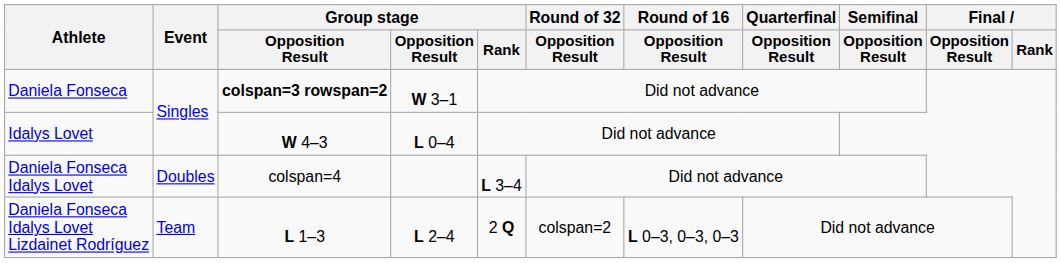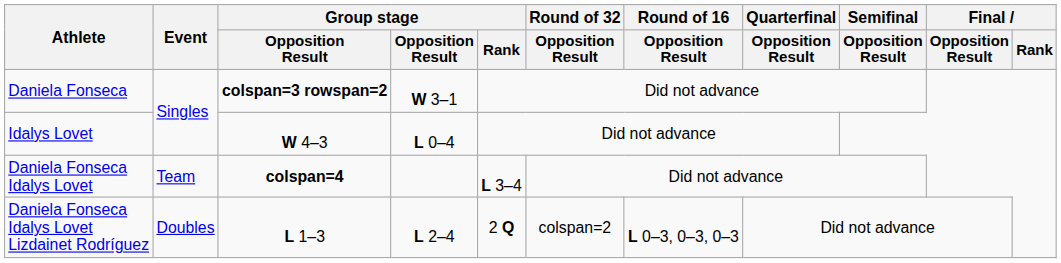Daniela Fonseca Idalys Lovet | Event: Doubles -> Team
Daniela Fonseca Idalys Lovet | column 3: normal -> bold
Daniela Fonseca Idalys Lovet Lizdainet Rodríguez | Event: Team -> Doubles
